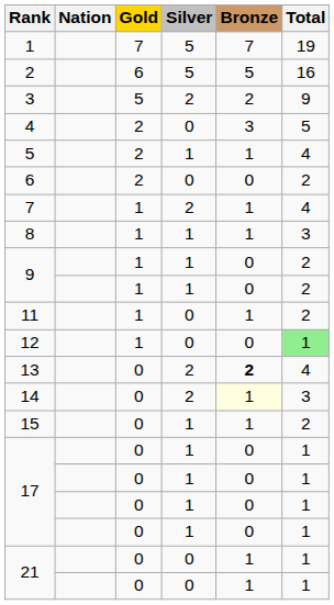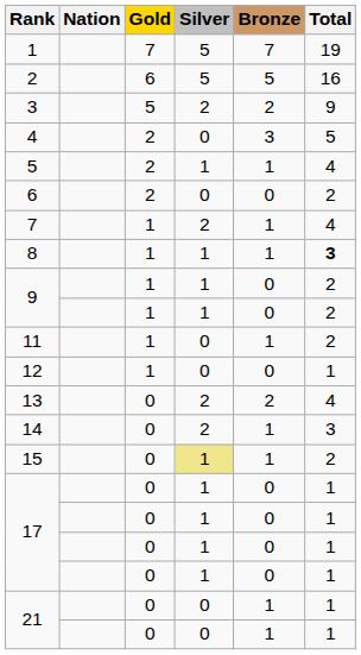8 | Total: normal -> bold
12 | Total: lightgreen background -> no background
13 | Bronze: bold -> normal
14 | Bronze: lightyellow background -> no background
15 | Silver: no background -> khaki background
